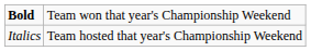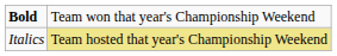Italics | column 2: no background -> khaki background
